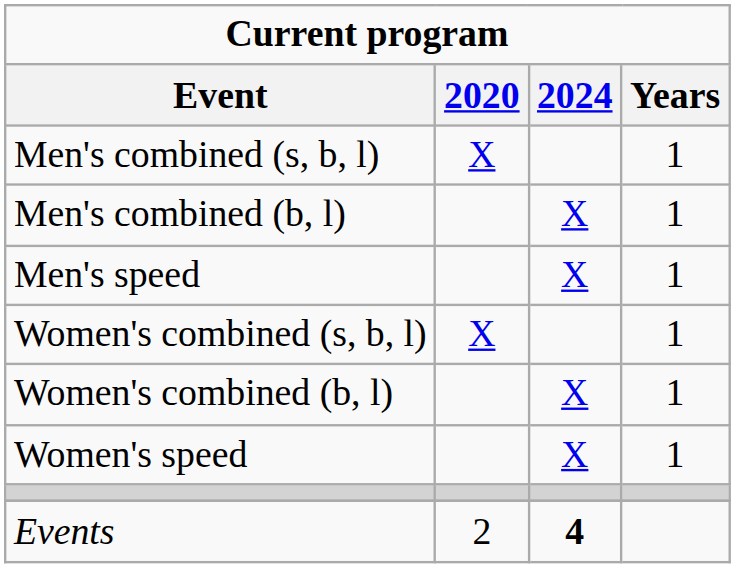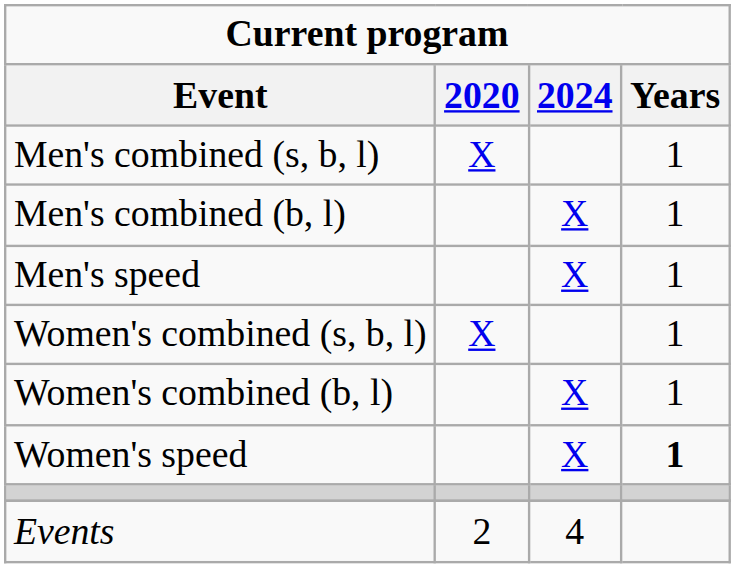Women's speed | Years: normal -> bold
Events | 2024: bold -> normal
